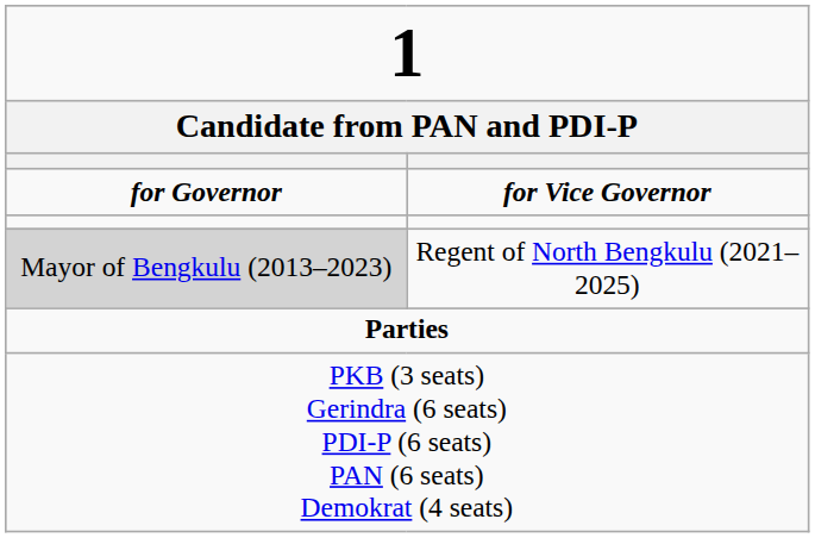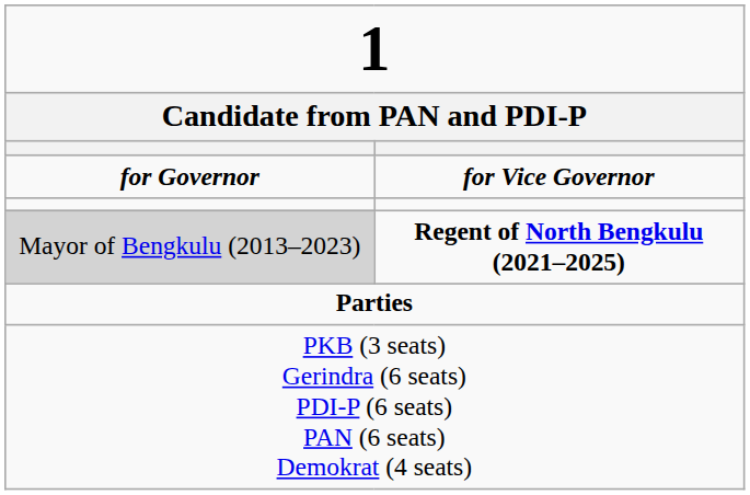row 6 | column 2: normal -> bold
